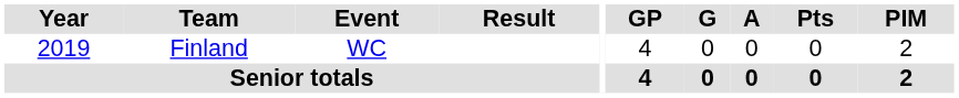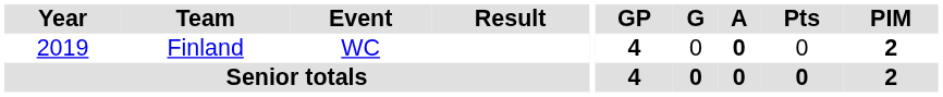Finland | GP: normal -> bold
Finland | A: normal -> bold
Finland | PIM: normal -> bold
